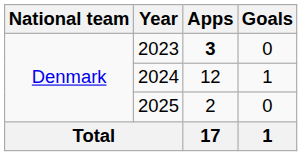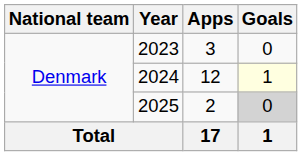2023 | Apps: bold -> normal
2024 | Goals: no background -> lightyellow background
2025 | Goals: no background -> lightgrey background
